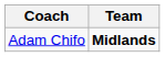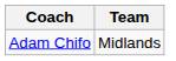Adam Chifo | Team: bold -> normal
